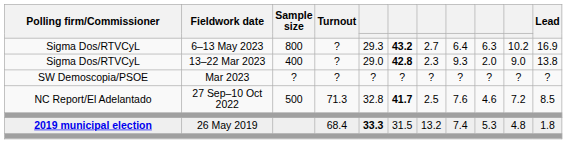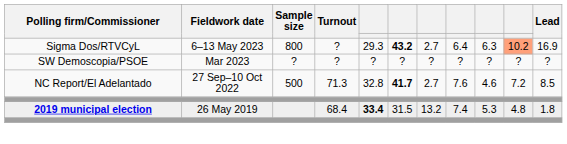6–13 May 2023 | column 10: no background -> lightsalmon background
- row: Sigma Dos/RTVCyL | 13–22 Mar 2023 | 400 | ? | 29.0 | 42.8 | 2.3 | 9.3 | 2.0 | 9.0 | 13.8
27 Sep–10 Oct 2022 | column 7: 2.5 -> 2.7
26 May 2019 | column 5: 33.3 -> 33.4
